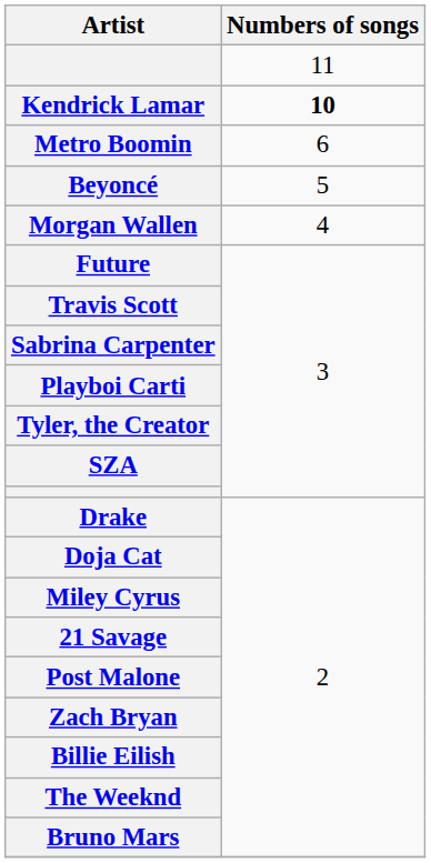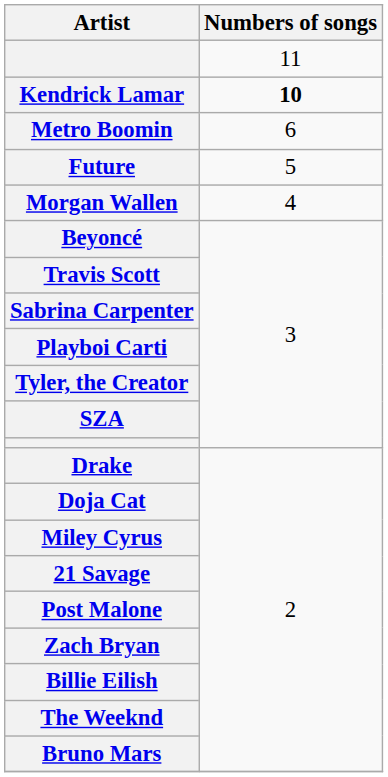row 5 | Artist: Beyoncé -> Future
row 7 | Artist: Future -> Beyoncé
